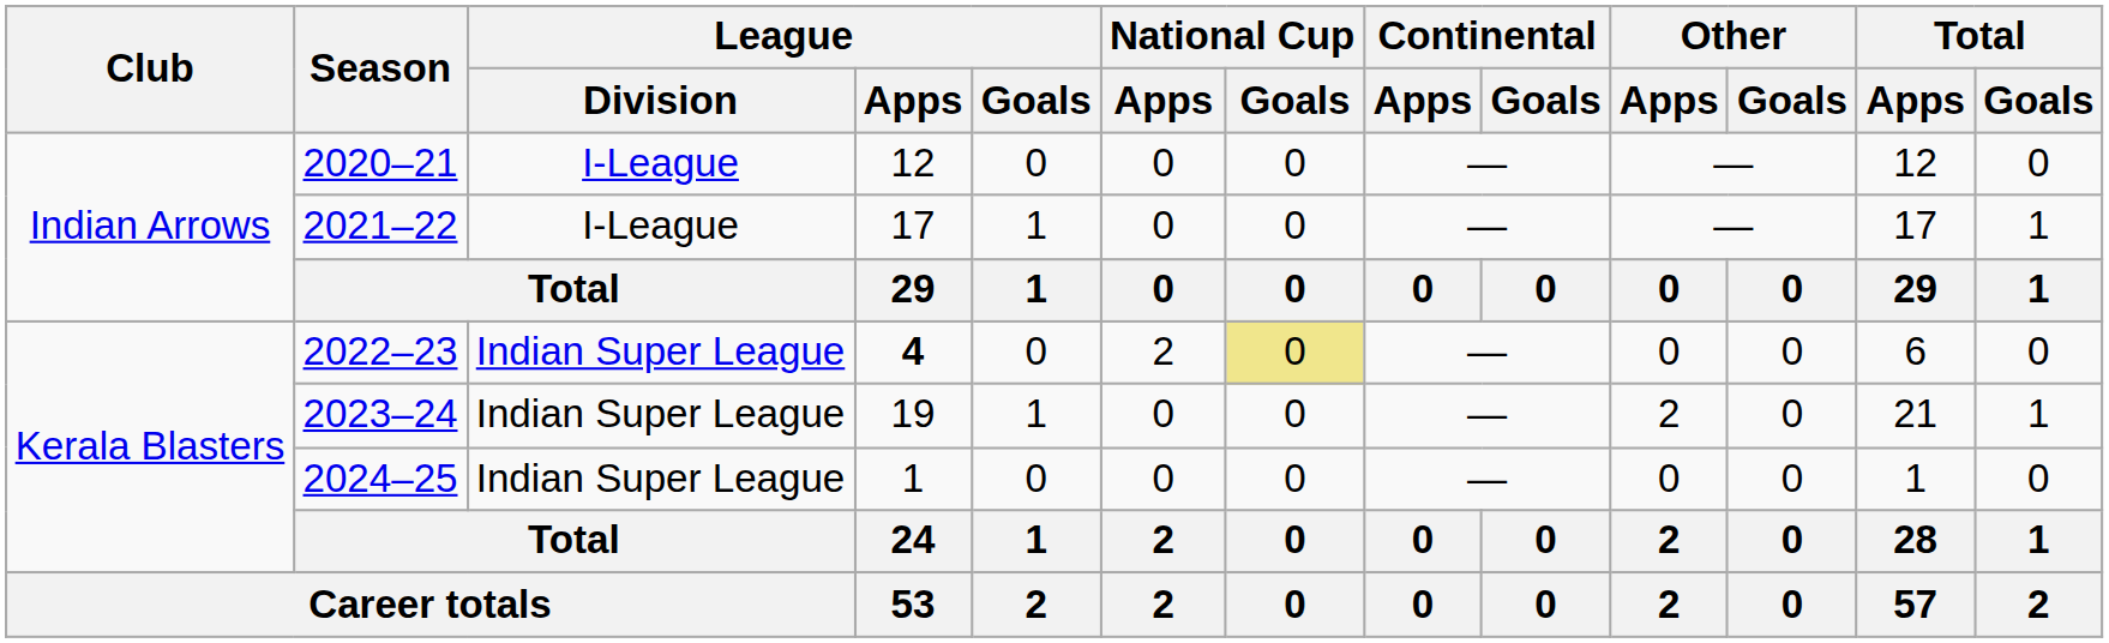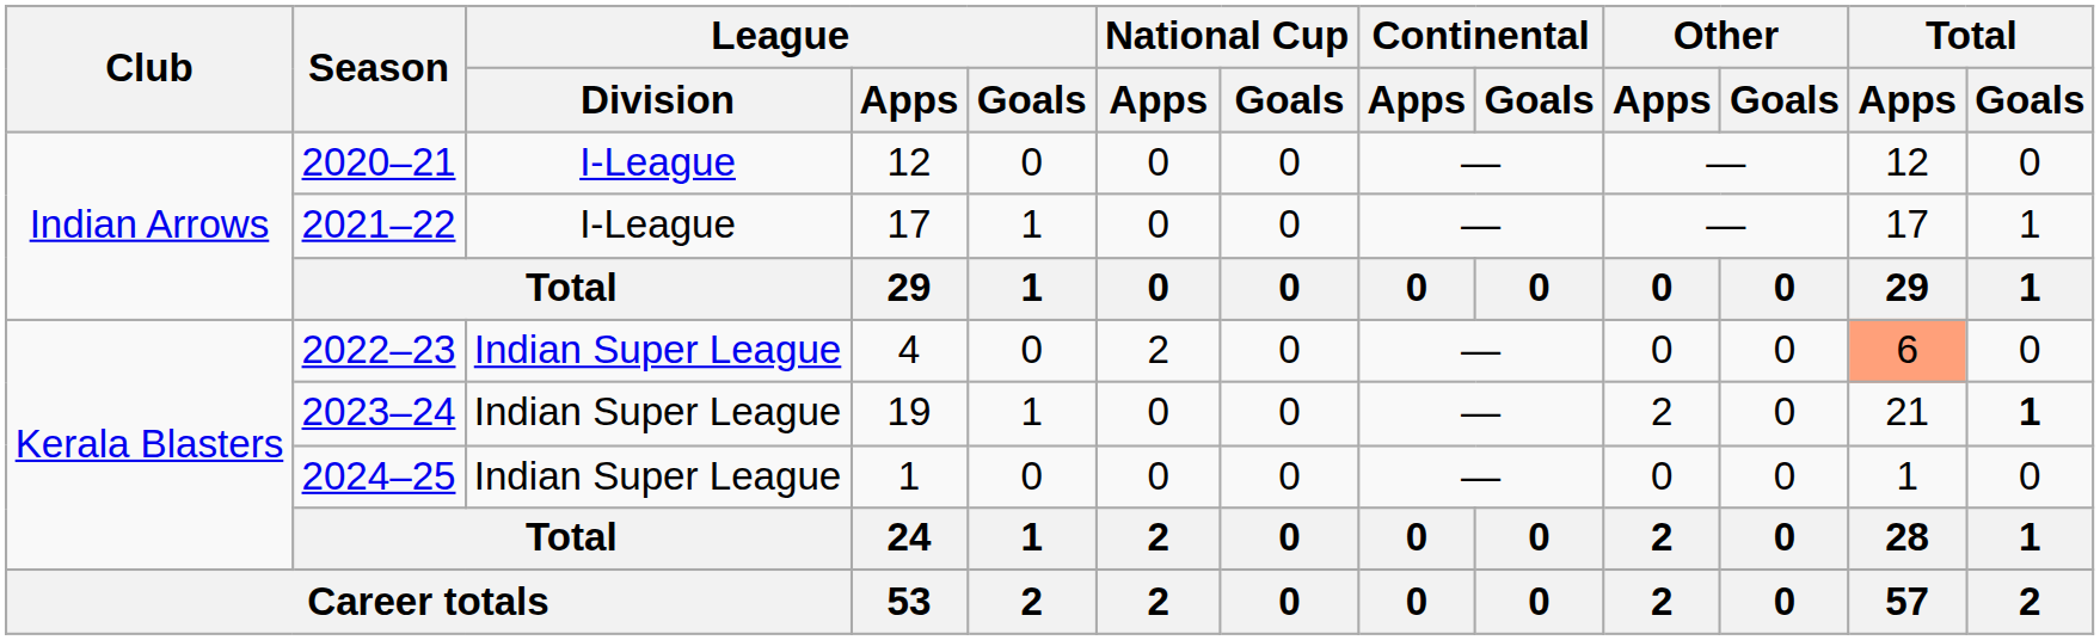2022–23 | League / Apps: bold -> normal
2022–23 | National Cup / Goals: khaki background -> no background
2022–23 | Total / Apps: no background -> lightsalmon background
2023–24 | Total / Goals: normal -> bold
